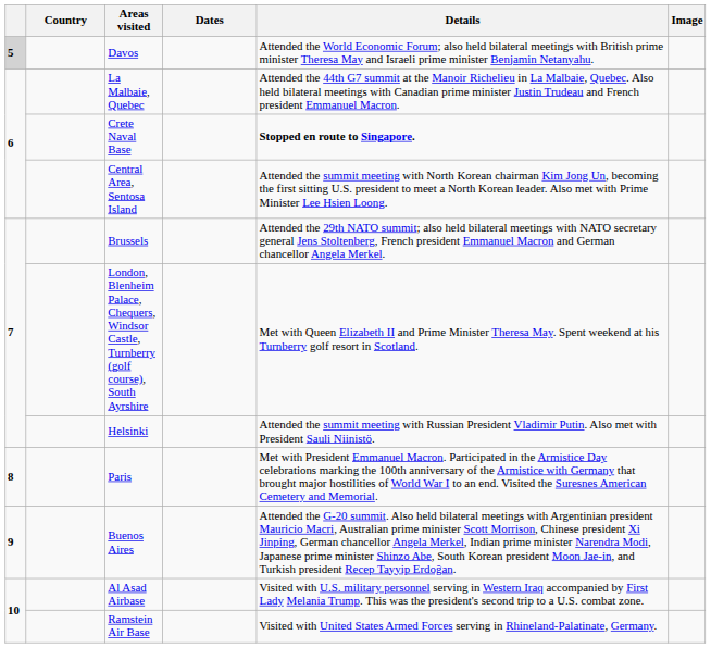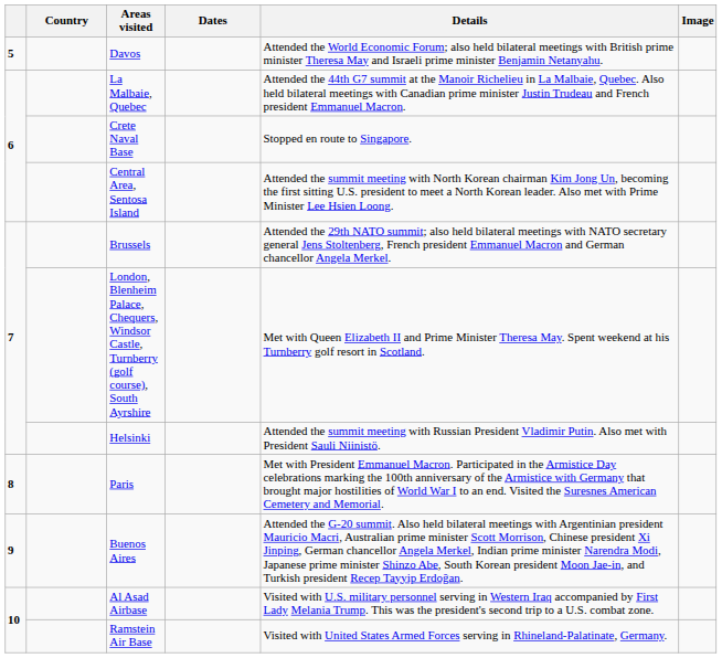Davos | column 1: lightgrey background -> no background
Crete Naval Base | Details: bold -> normal
